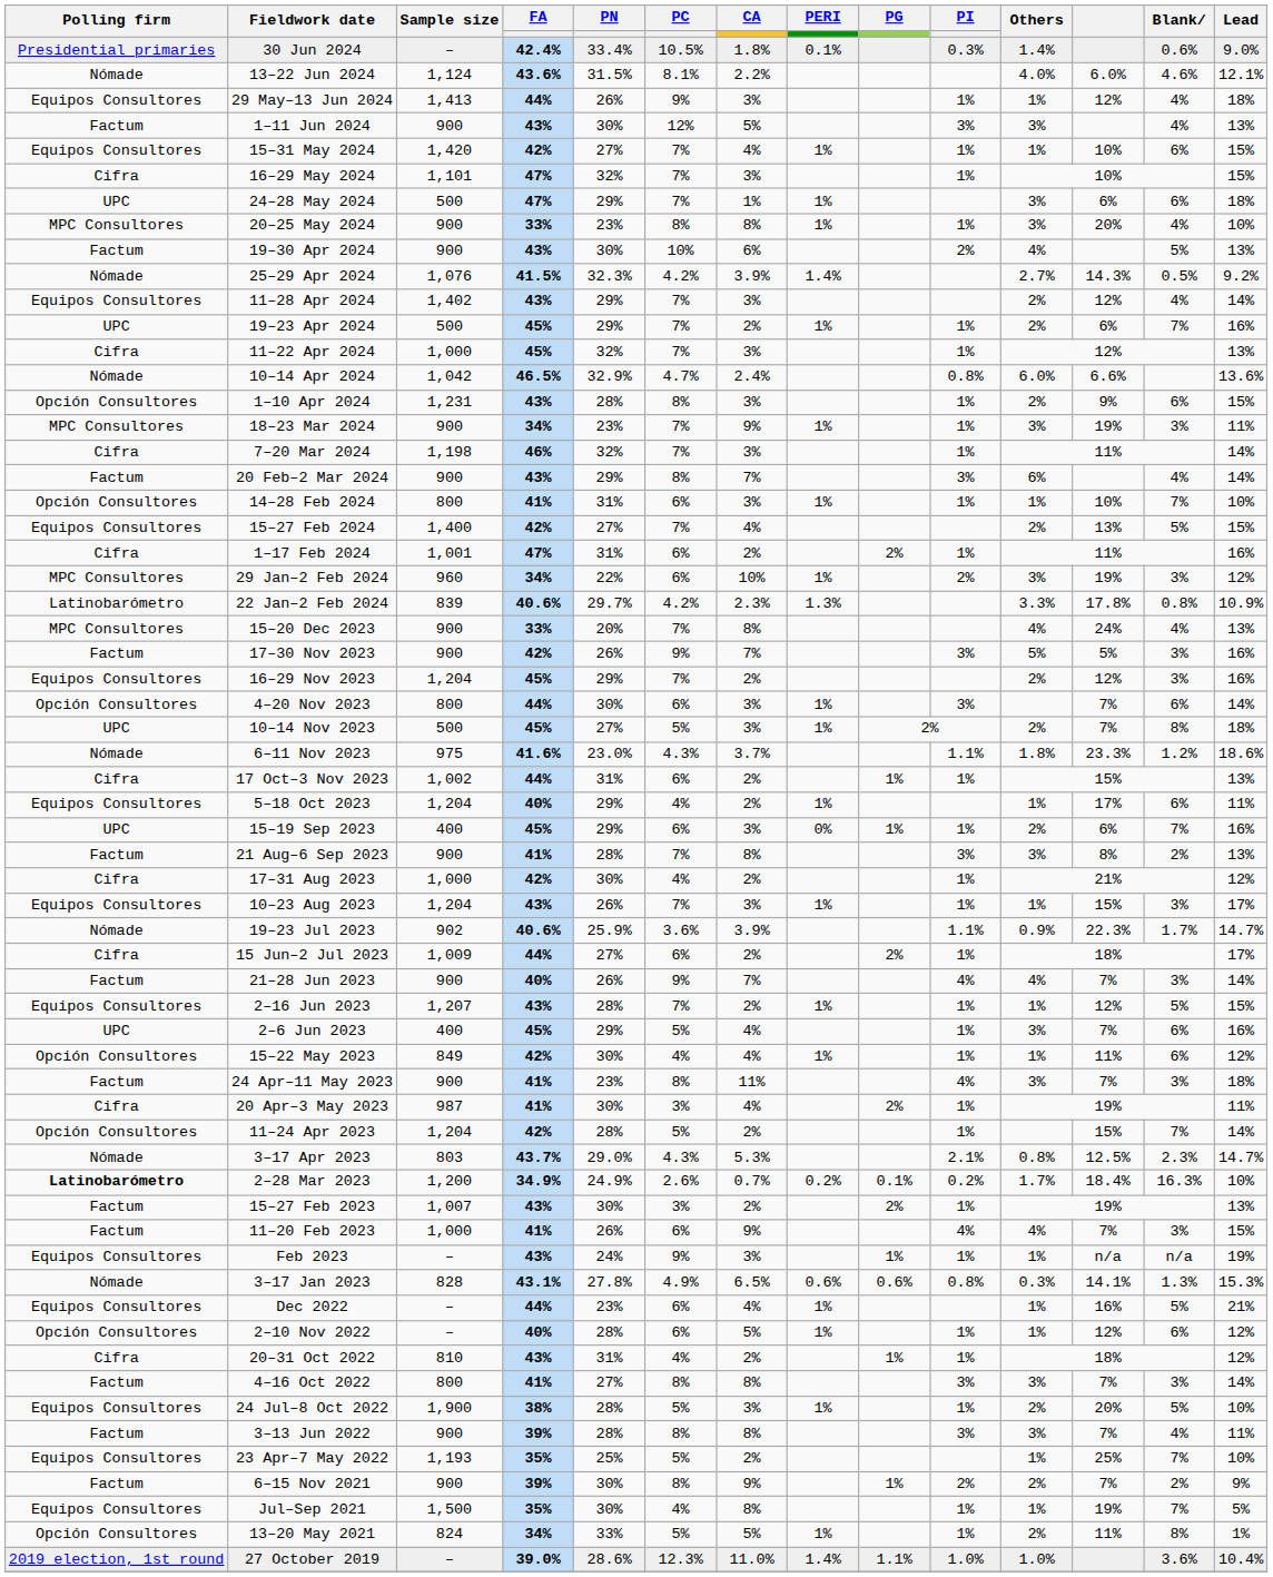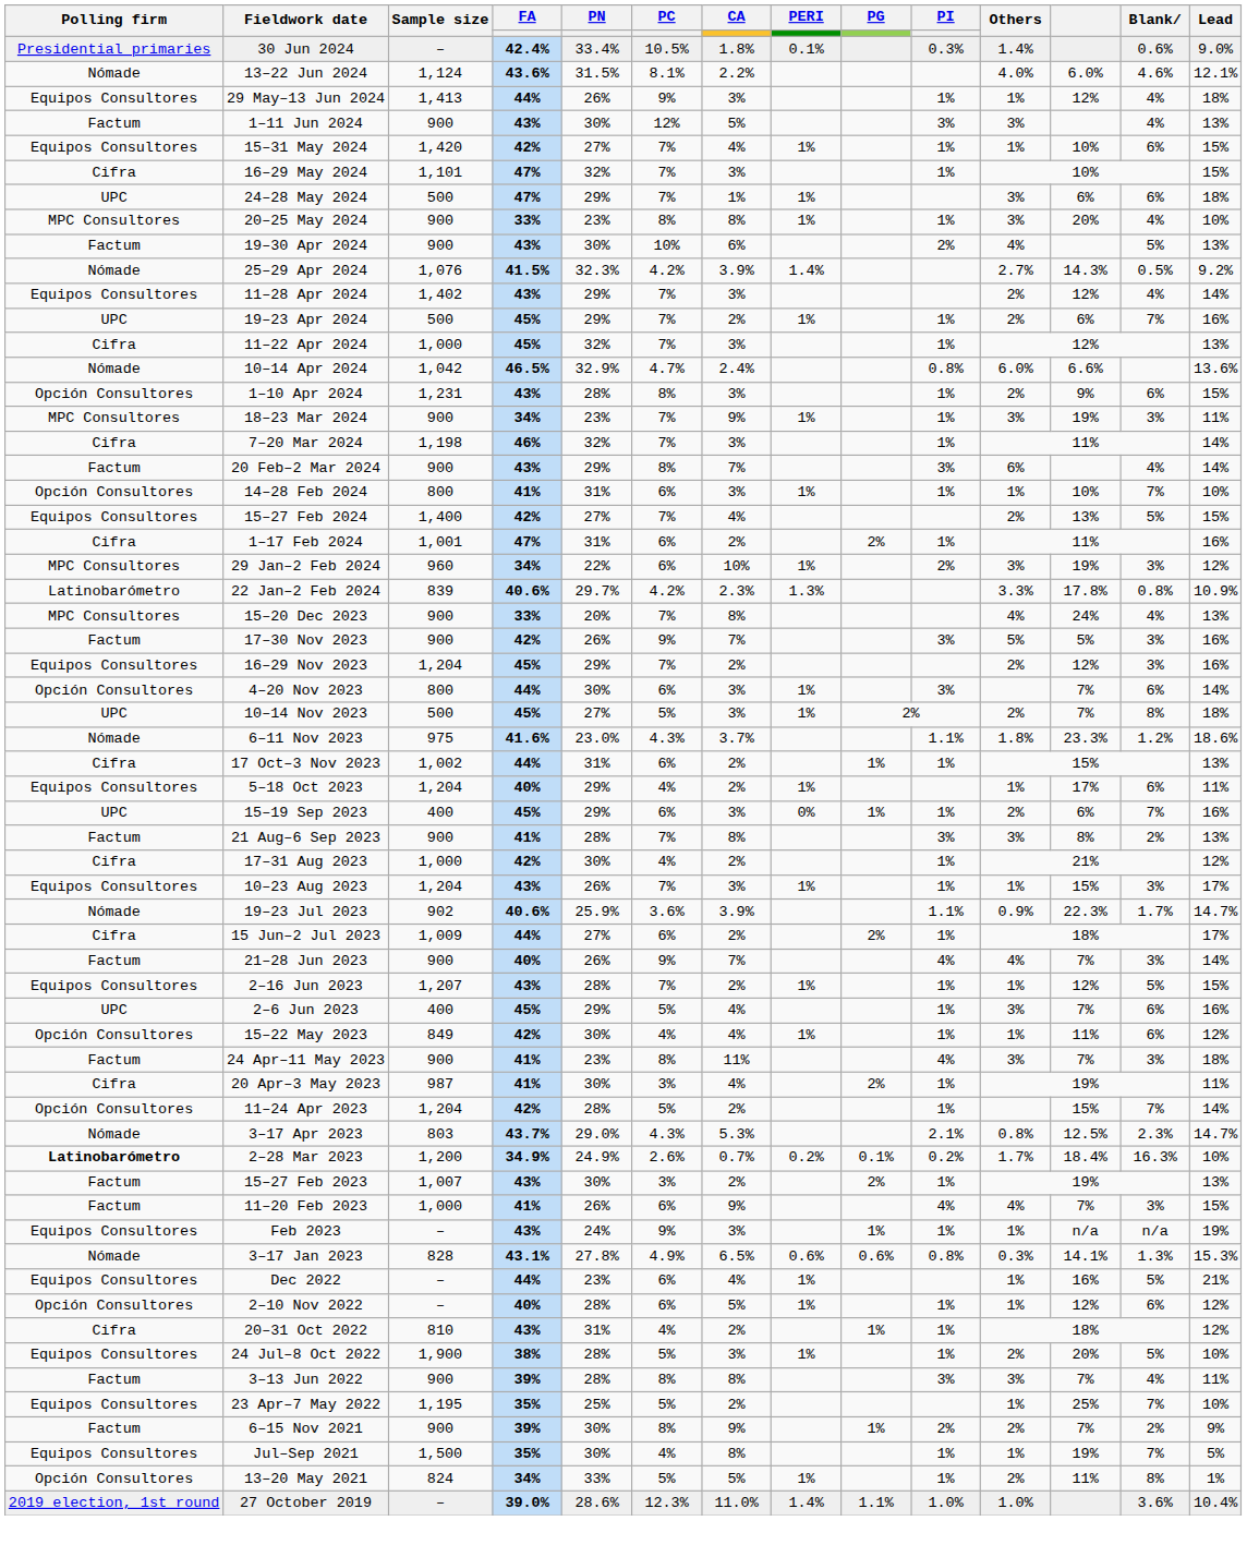- row: Factum | 4–16 Oct 2022 | 800 | 41% | 27% | 8% | 8% | 3% | 3% | 7% | 3% | 14%
23 Apr–7 May 2022 | Sample size: 1,193 -> 1,195
